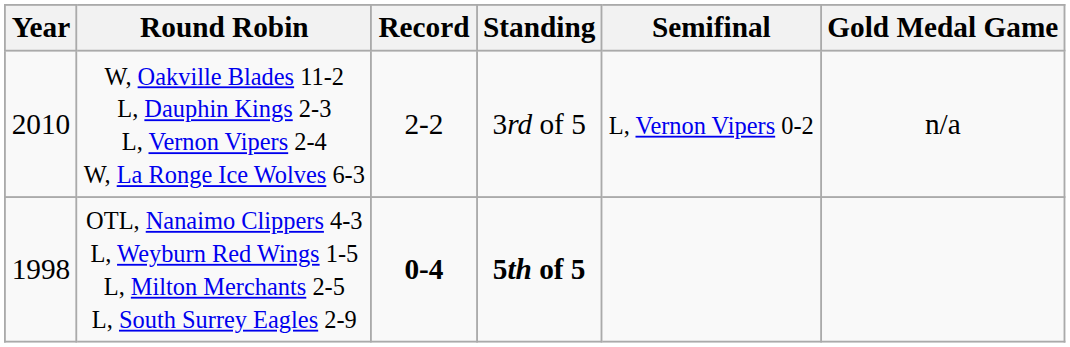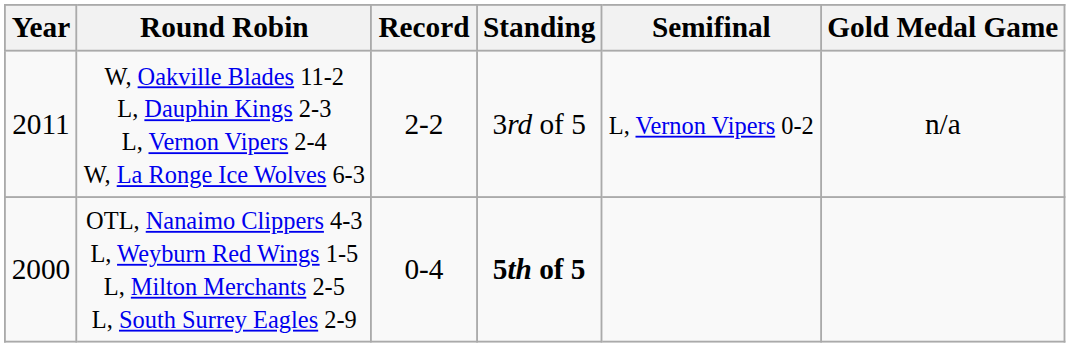row 2 | Year: 2010 -> 2011
row 3 | Year: 1998 -> 2000
row 3 | Record: bold -> normal
